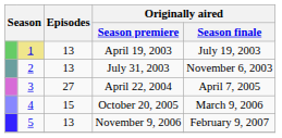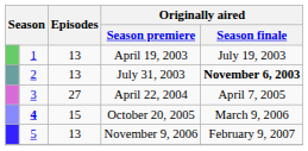April 19, 2003 | column 2: khaki background -> no background
July 31, 2003 | Originally aired / Season finale: normal -> bold
October 20, 2005 | column 2: normal -> bold
